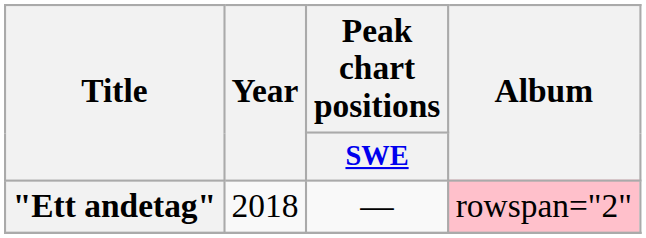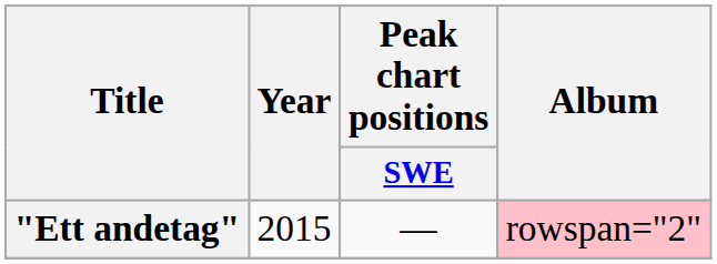"Ett andetag" | Year: 2018 -> 2015
